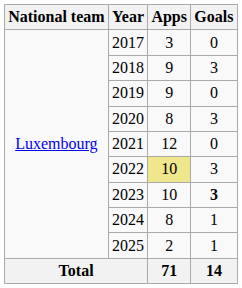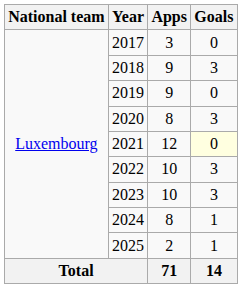2021 | Goals: no background -> lightyellow background
2022 | Apps: khaki background -> no background
2023 | Goals: bold -> normal
